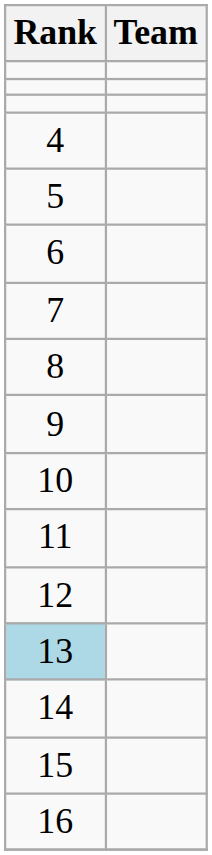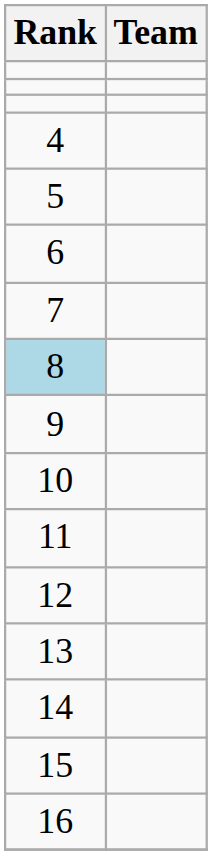row 9 | Rank: no background -> lightblue background
row 14 | Rank: lightblue background -> no background
